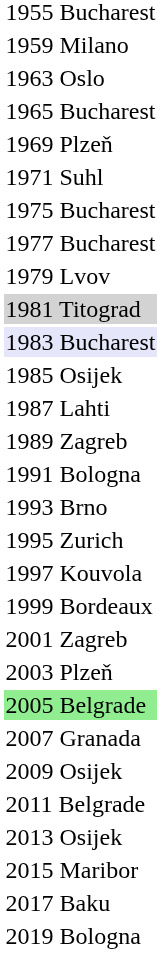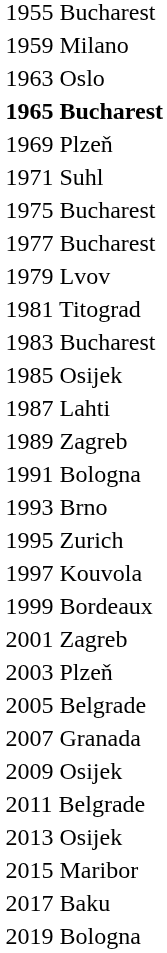1965 Bucharest | column 1: normal -> bold
1981 Titograd | column 1: lightgrey background -> no background
1983 Bucharest | column 1: lavender background -> no background
2005 Belgrade | column 1: lightgreen background -> no background
